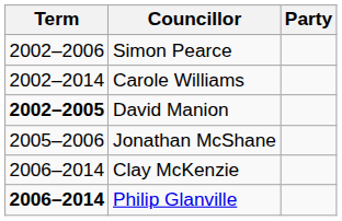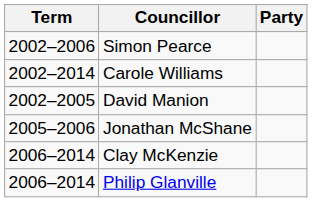David Manion | Term: bold -> normal
Philip Glanville | Term: bold -> normal
